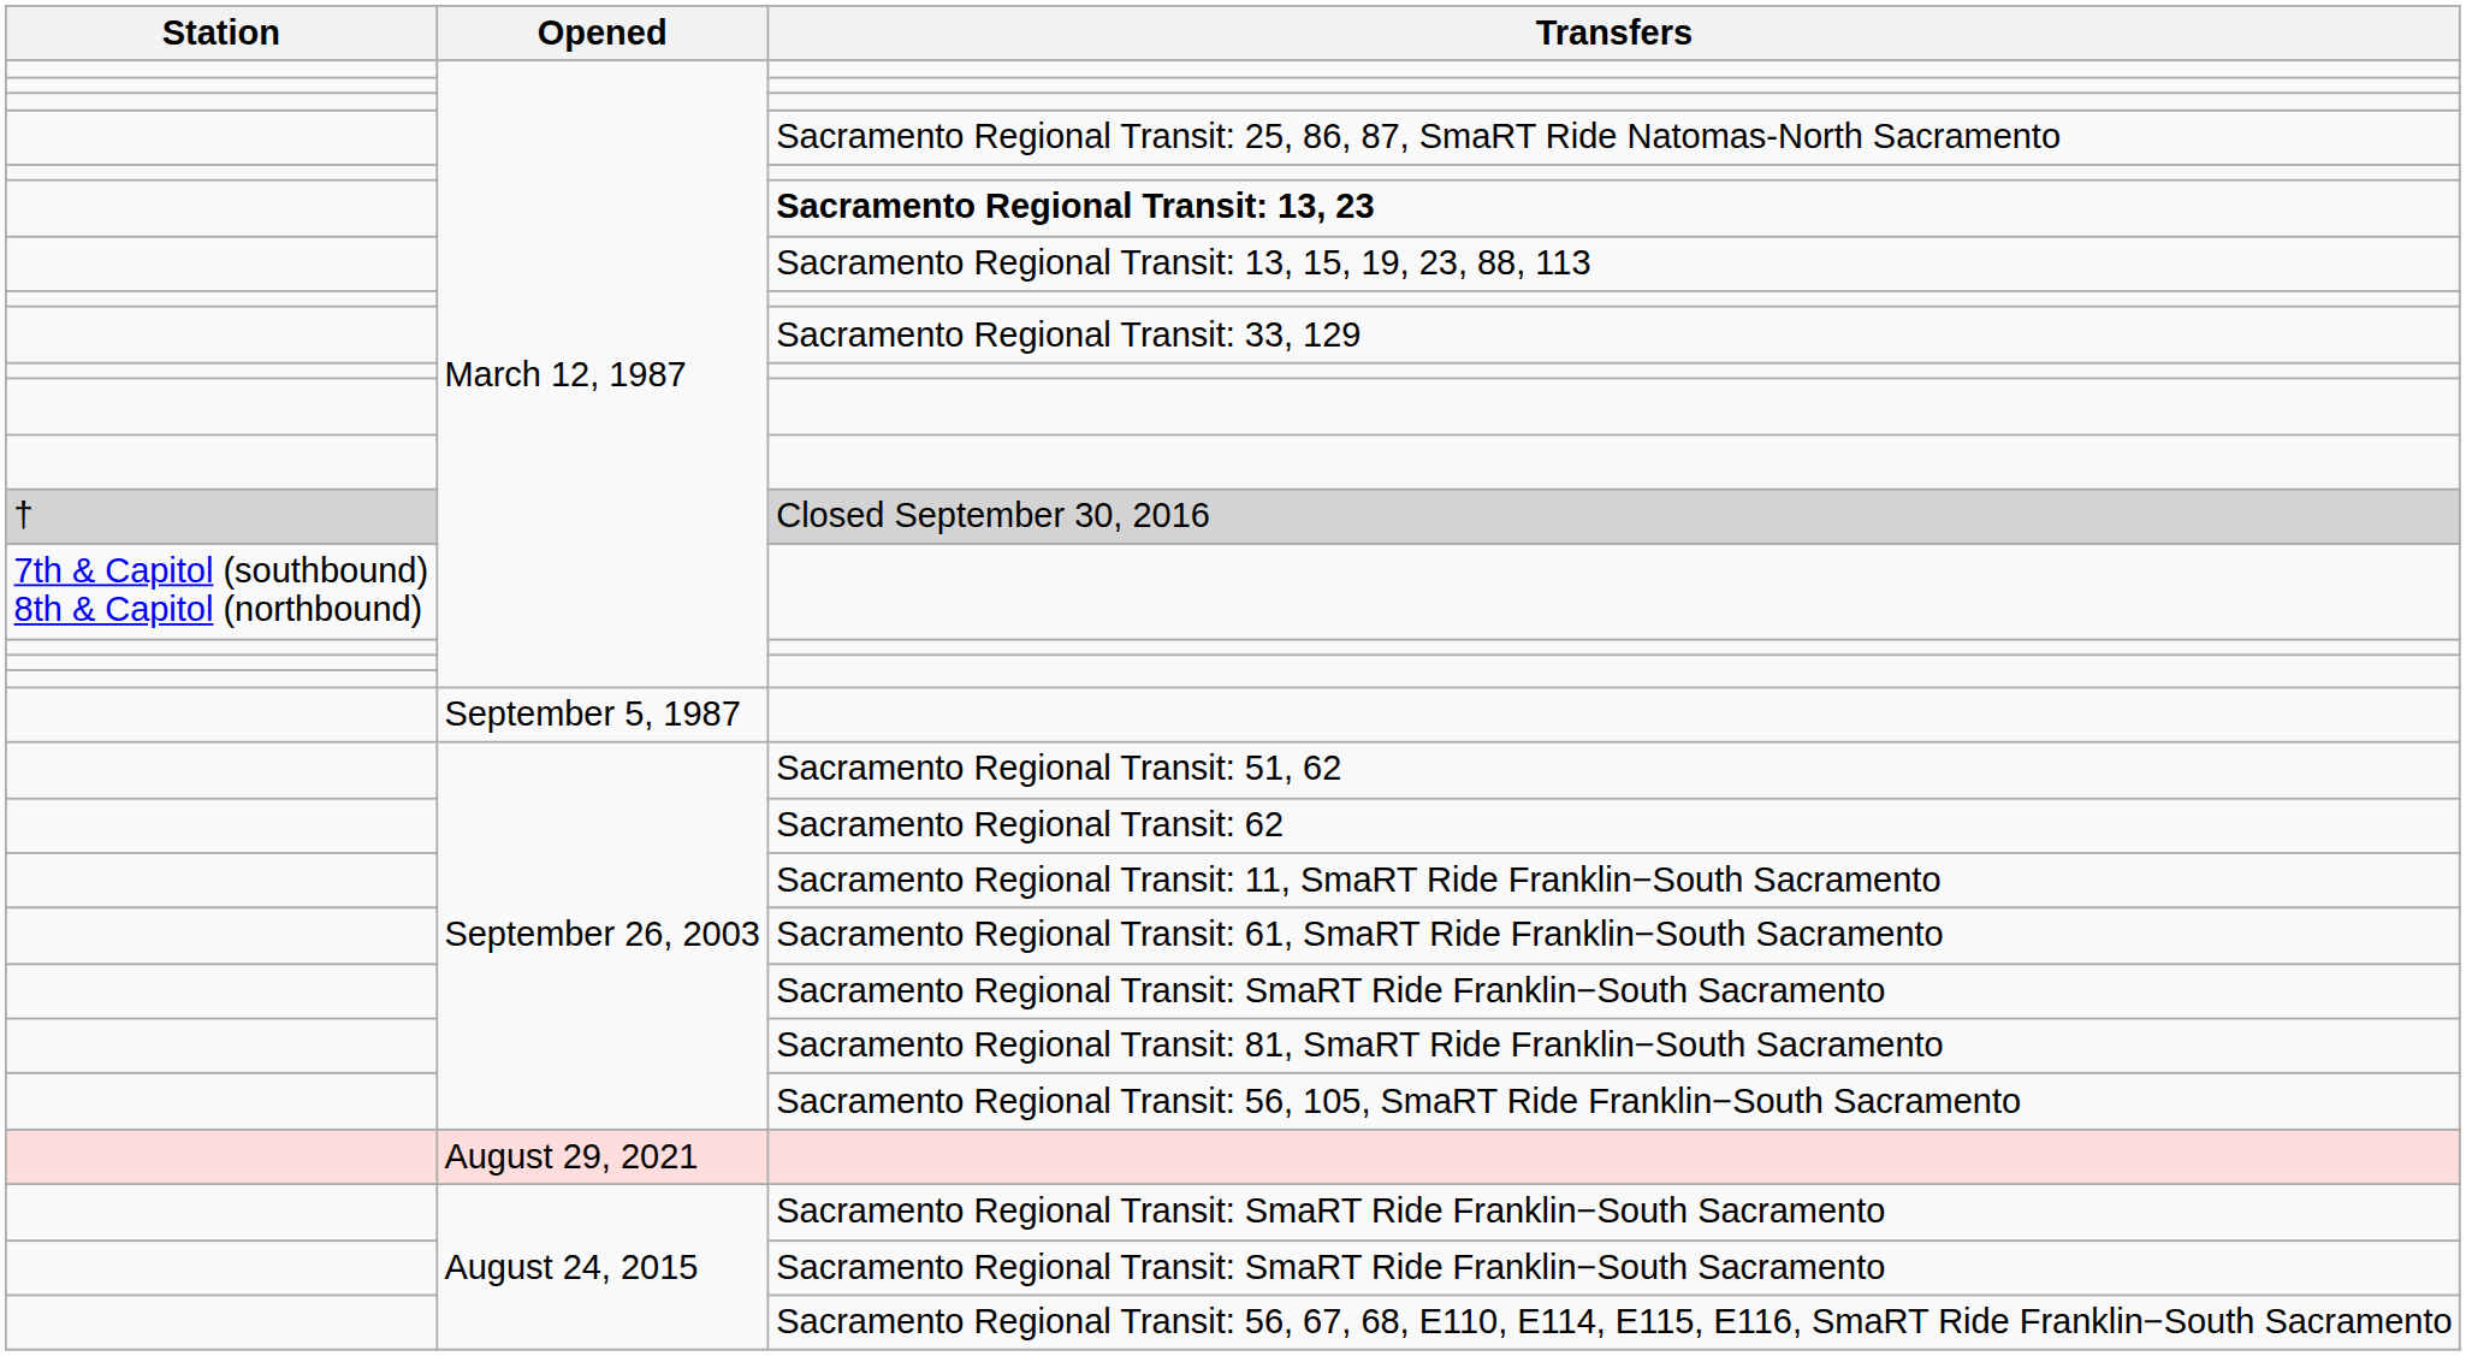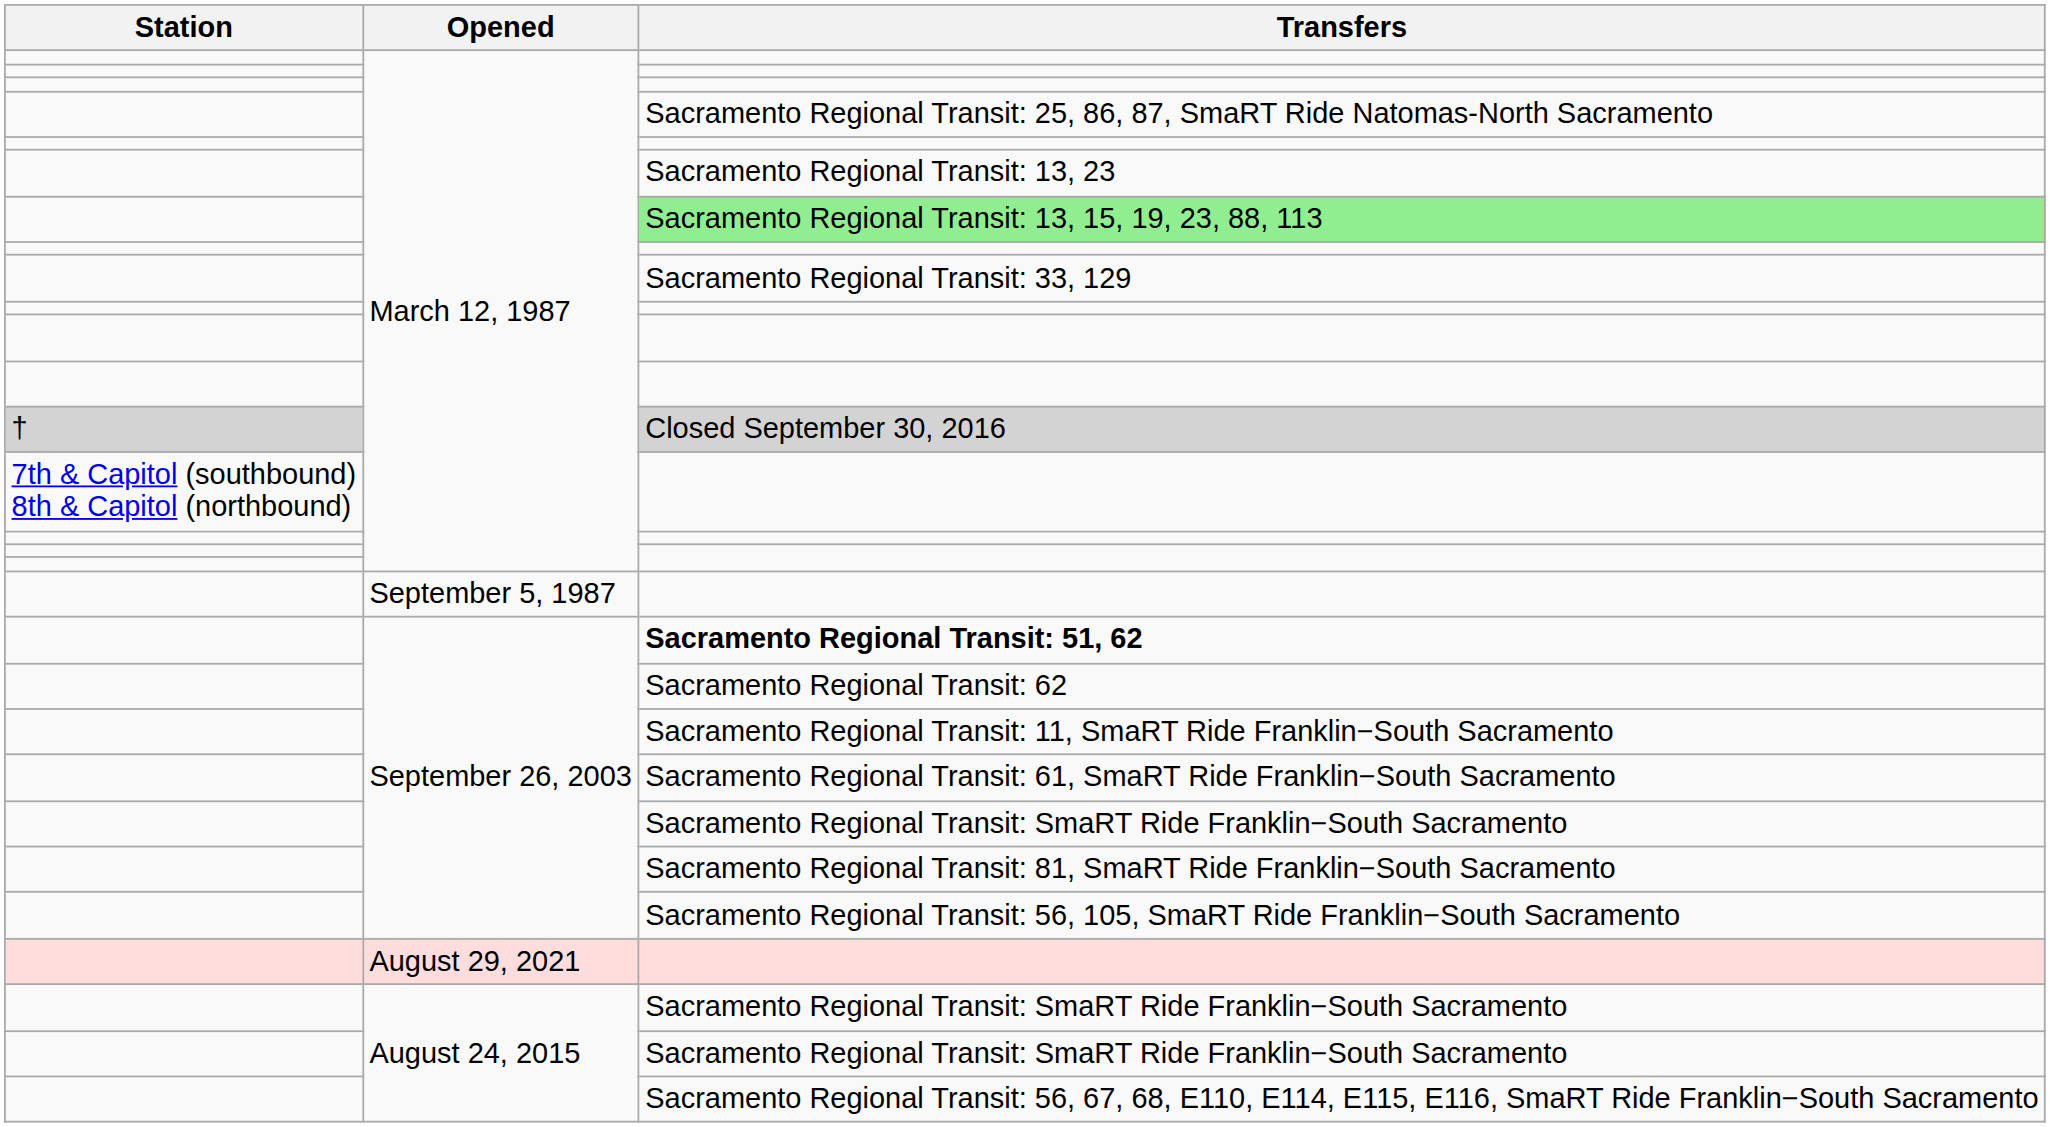Sacramento Regional Transit: 13, 23 | Transfers: bold -> normal
Sacramento Regional Transit: 13, 15, 19, 23, 88, 113 | Transfers: no background -> lightgreen background
Sacramento Regional Transit: 51, 62 | Transfers: normal -> bold
